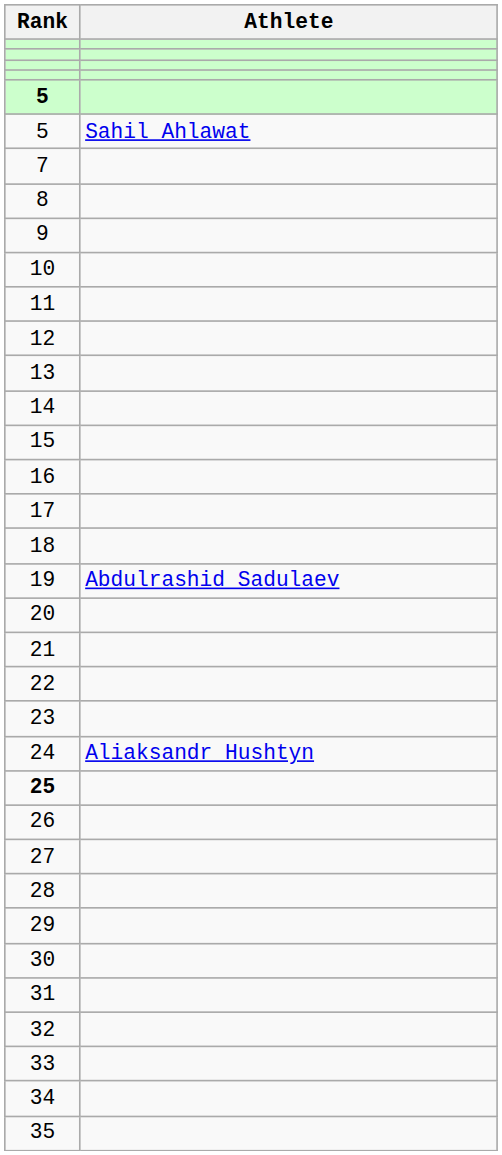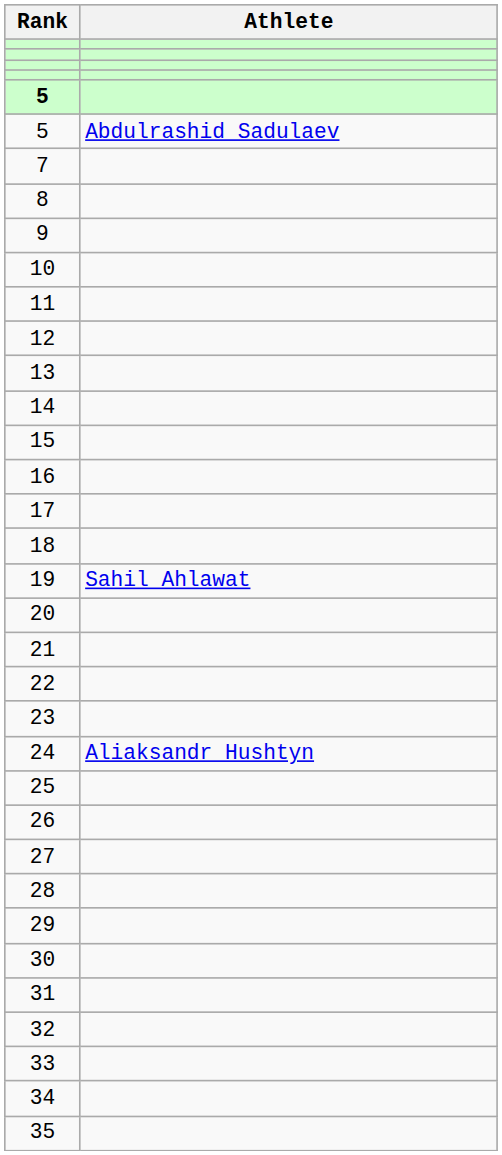row 7 | Athlete: Sahil Ahlawat -> Abdulrashid Sadulaev
row 20 | Athlete: Abdulrashid Sadulaev -> Sahil Ahlawat
row 26 | Rank: bold -> normal
